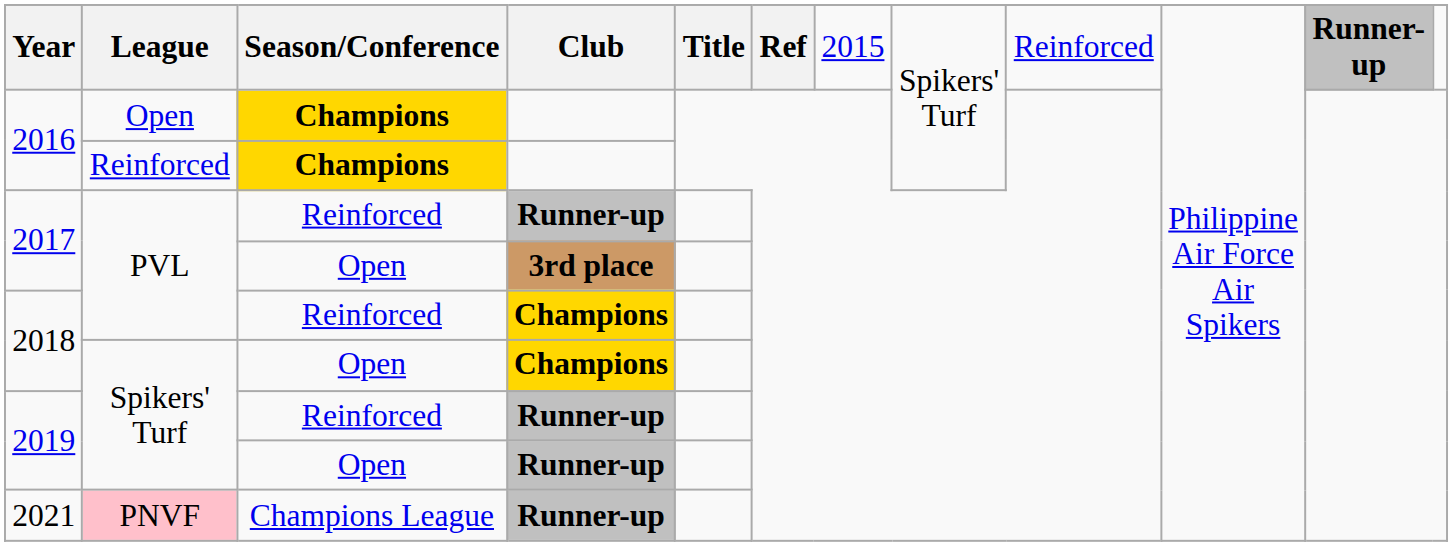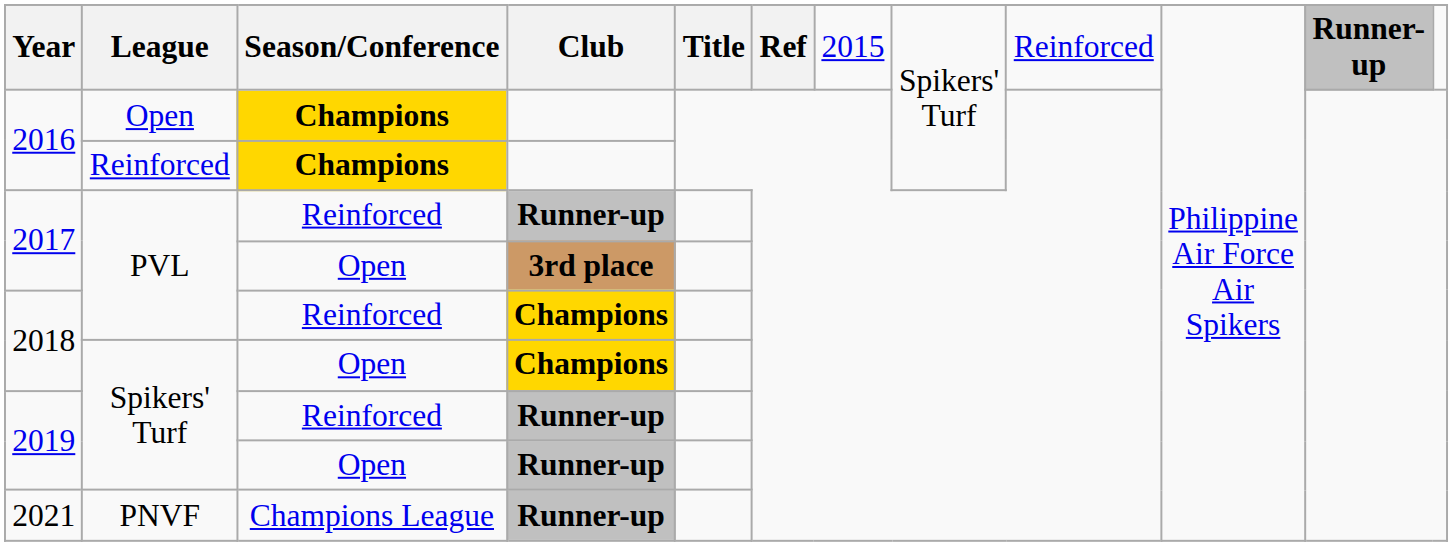2021 | League: pink background -> no background
